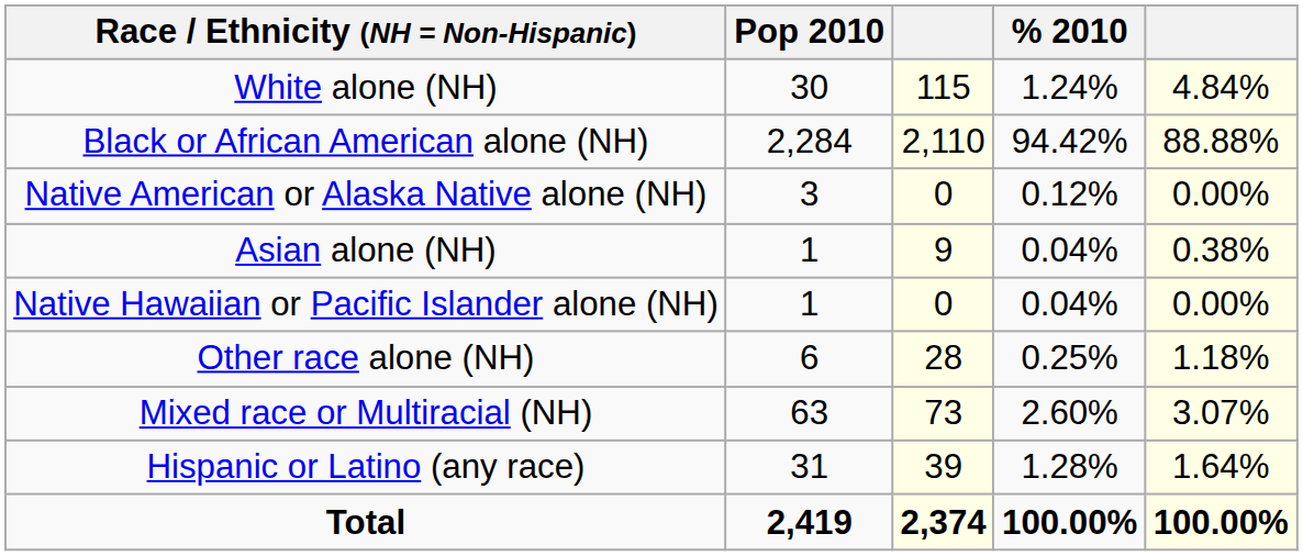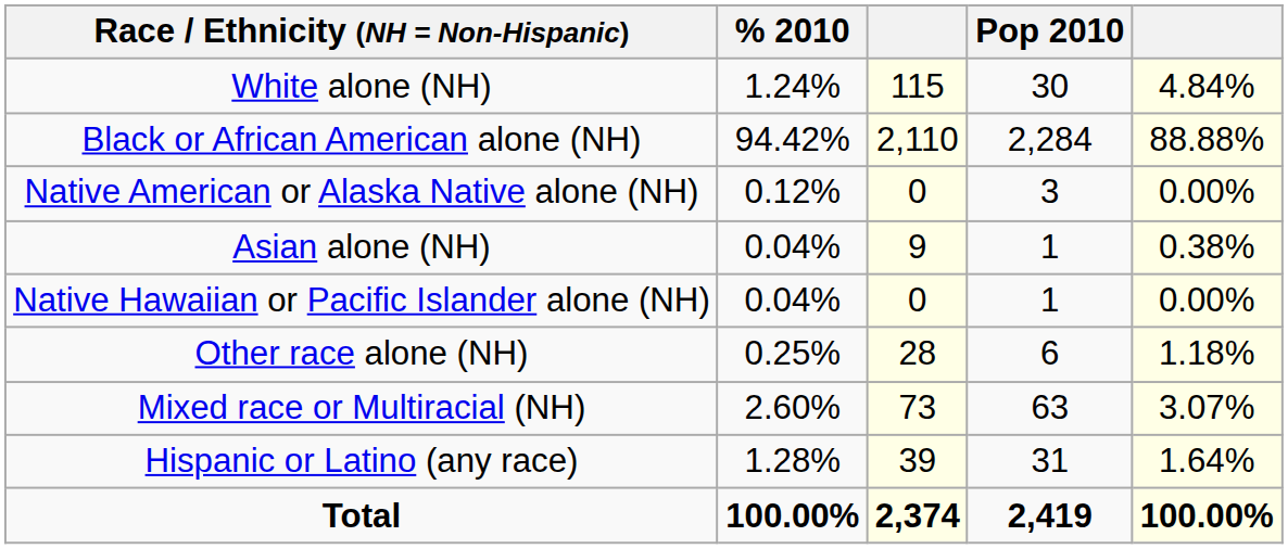columns swapped: Pop 2010 <-> % 2010
